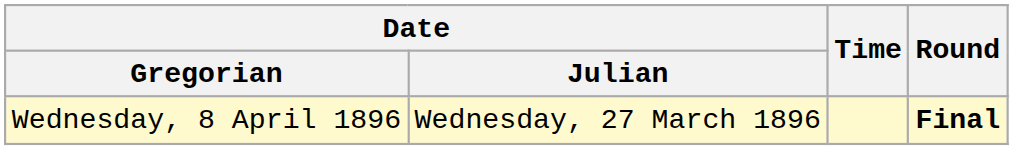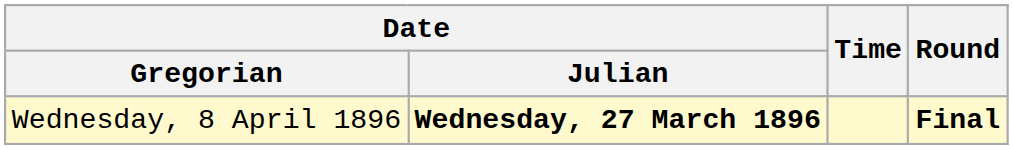Wednesday, 8 April 1896 | Date / Julian: normal -> bold
